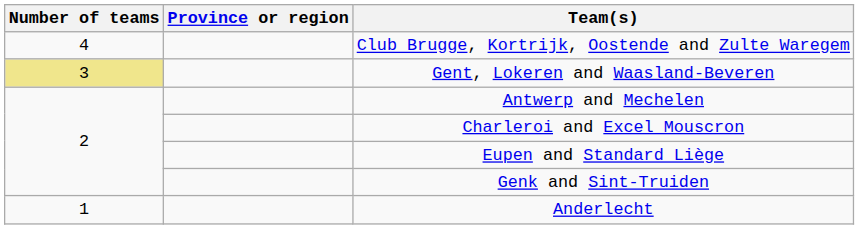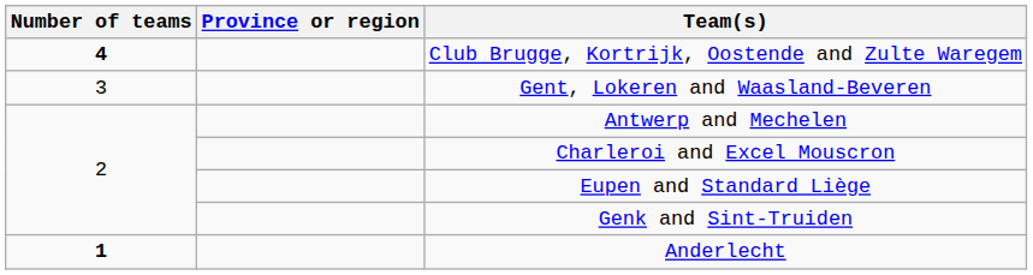Club Brugge, Kortrijk, Oostende and Zulte Waregem | Number of teams: normal -> bold
Gent, Lokeren and Waasland-Beveren | Number of teams: khaki background -> no background
Anderlecht | Number of teams: normal -> bold
